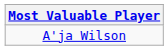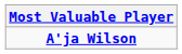row 2 | column 1: normal -> bold
